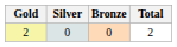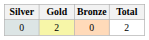columns swapped: Gold <-> Silver
